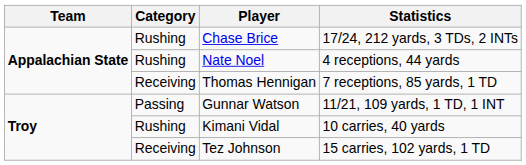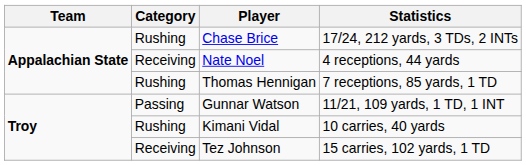Nate Noel | Category: Rushing -> Receiving
Thomas Hennigan | Category: Receiving -> Rushing
